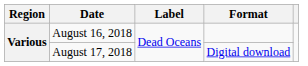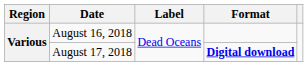August 17, 2018 | Format: normal -> bold
